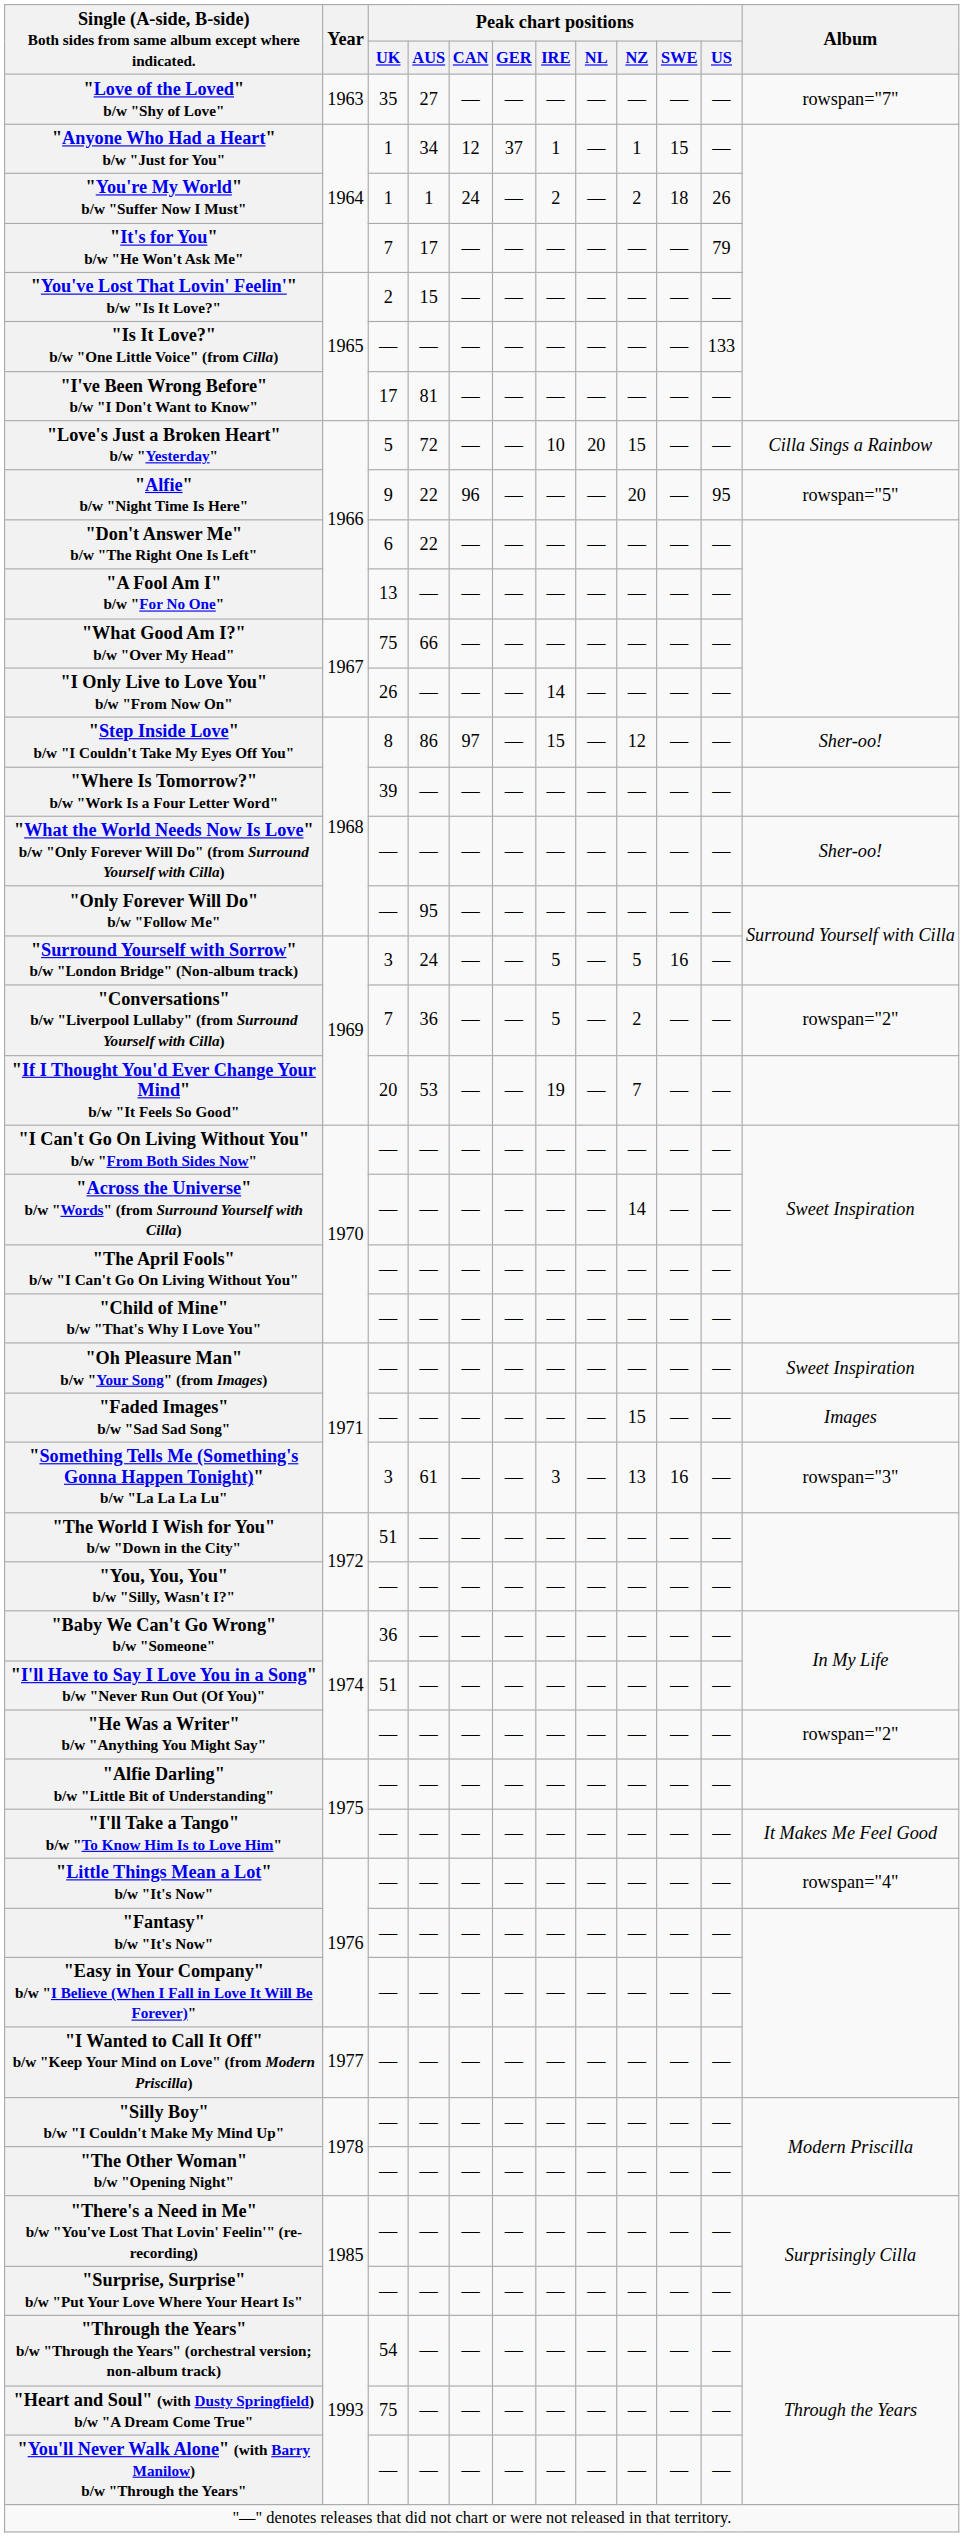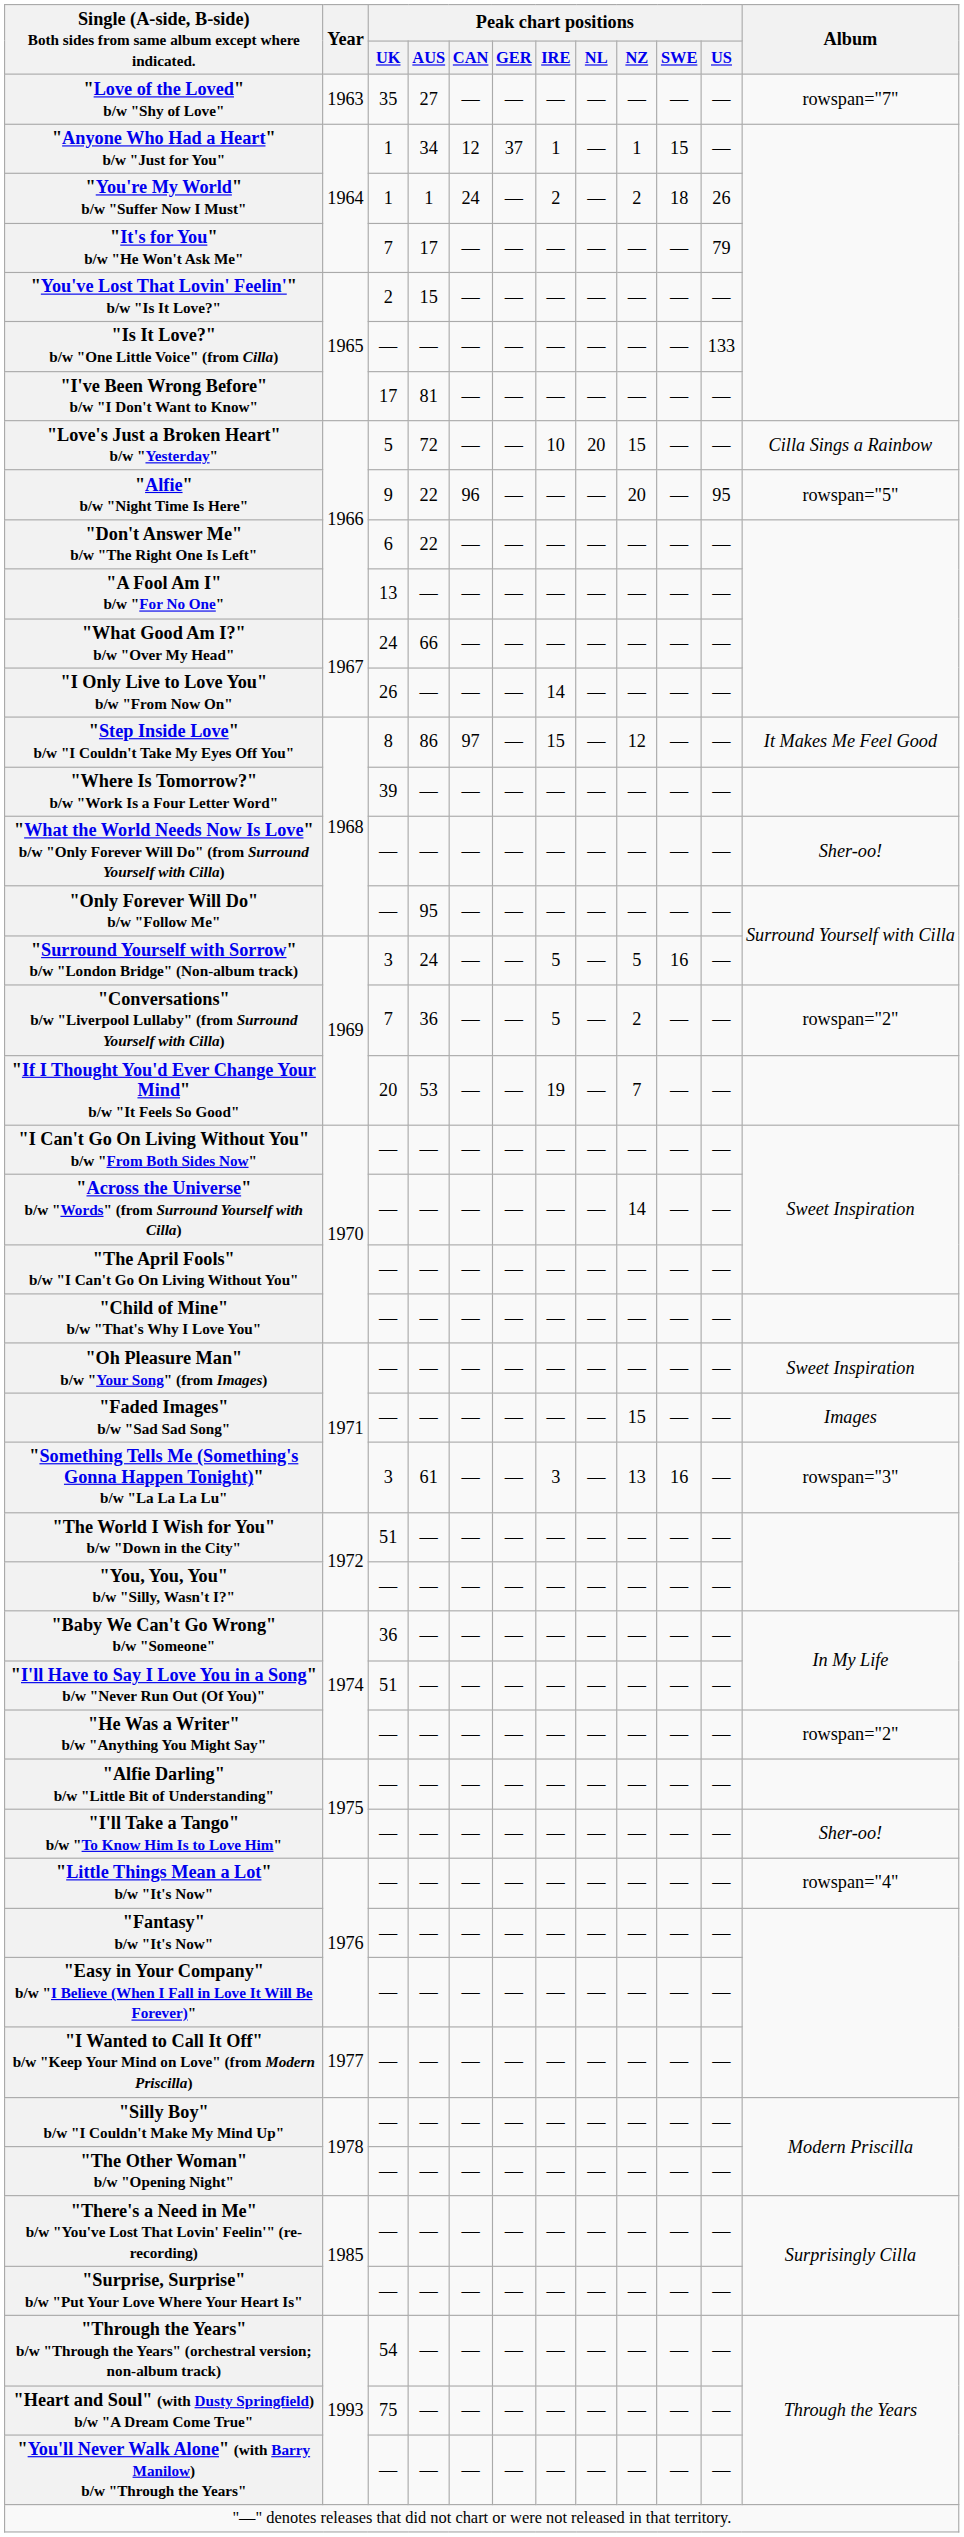"What Good Am I?" b/w "Over My Head" | Peak chart positions / UK: 75 -> 24
"Step Inside Love" b/w "I Couldn't Take My Eyes Off You" | Album: Sher-oo! -> It Makes Me Feel Good
"I'll Take a Tango" b/w "To Know Him Is to Love Him" | Album: It Makes Me Feel Good -> Sher-oo!
